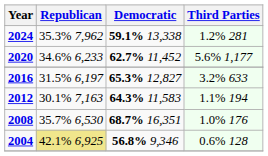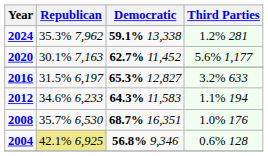2020 | Republican: 34.6% 6,233 -> 30.1% 7,163
2012 | Republican: 30.1% 7,163 -> 34.6% 6,233
